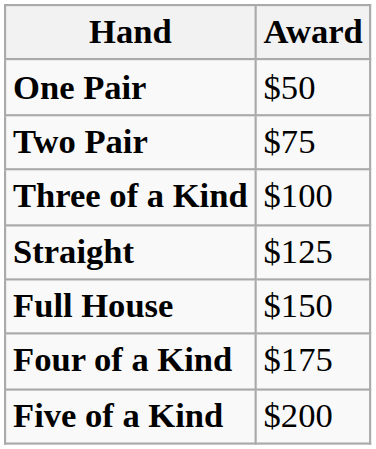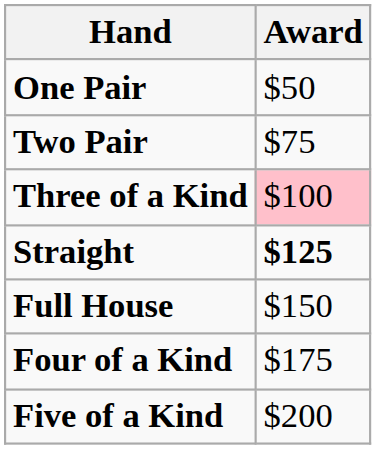Three of a Kind | Award: no background -> pink background
Straight | Award: normal -> bold
